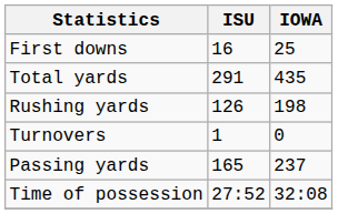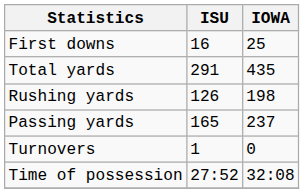rows swapped: Passing yards <-> Turnovers
